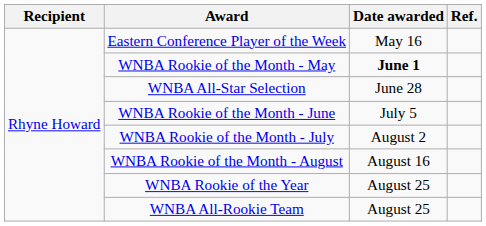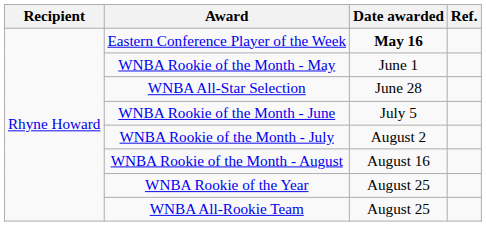Eastern Conference Player of the Week | Date awarded: normal -> bold
WNBA Rookie of the Month - May | Date awarded: bold -> normal
